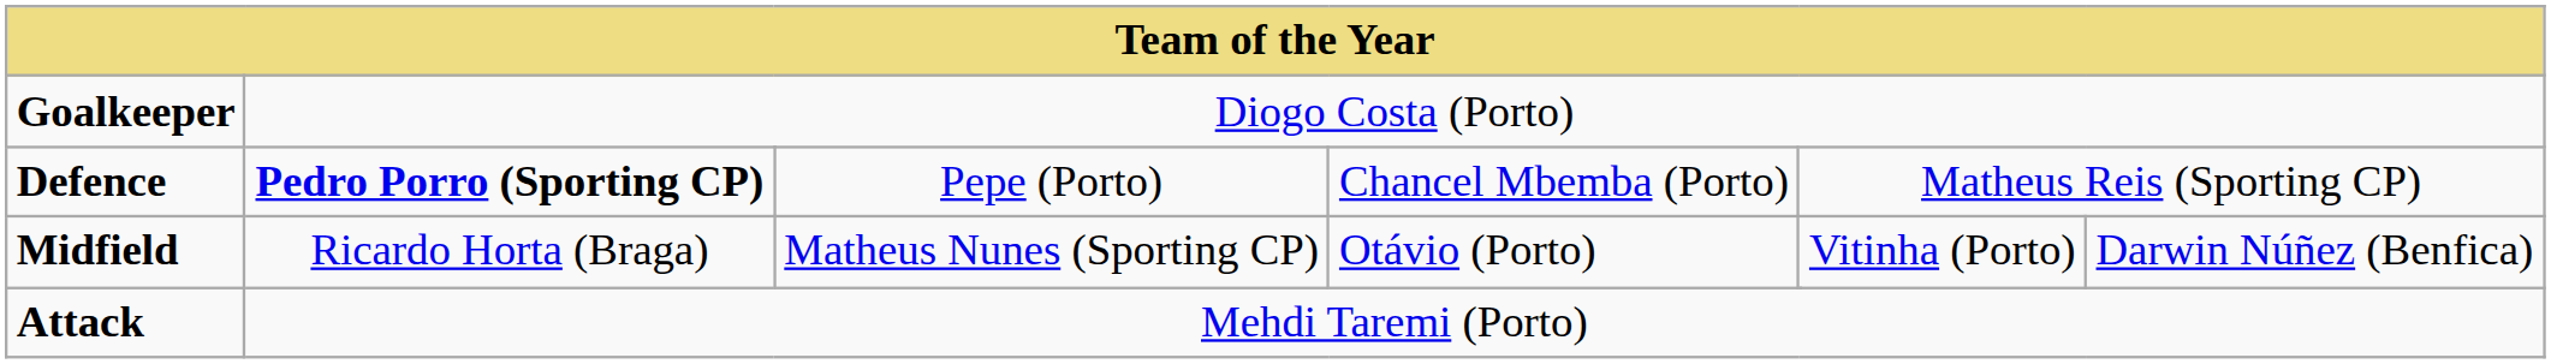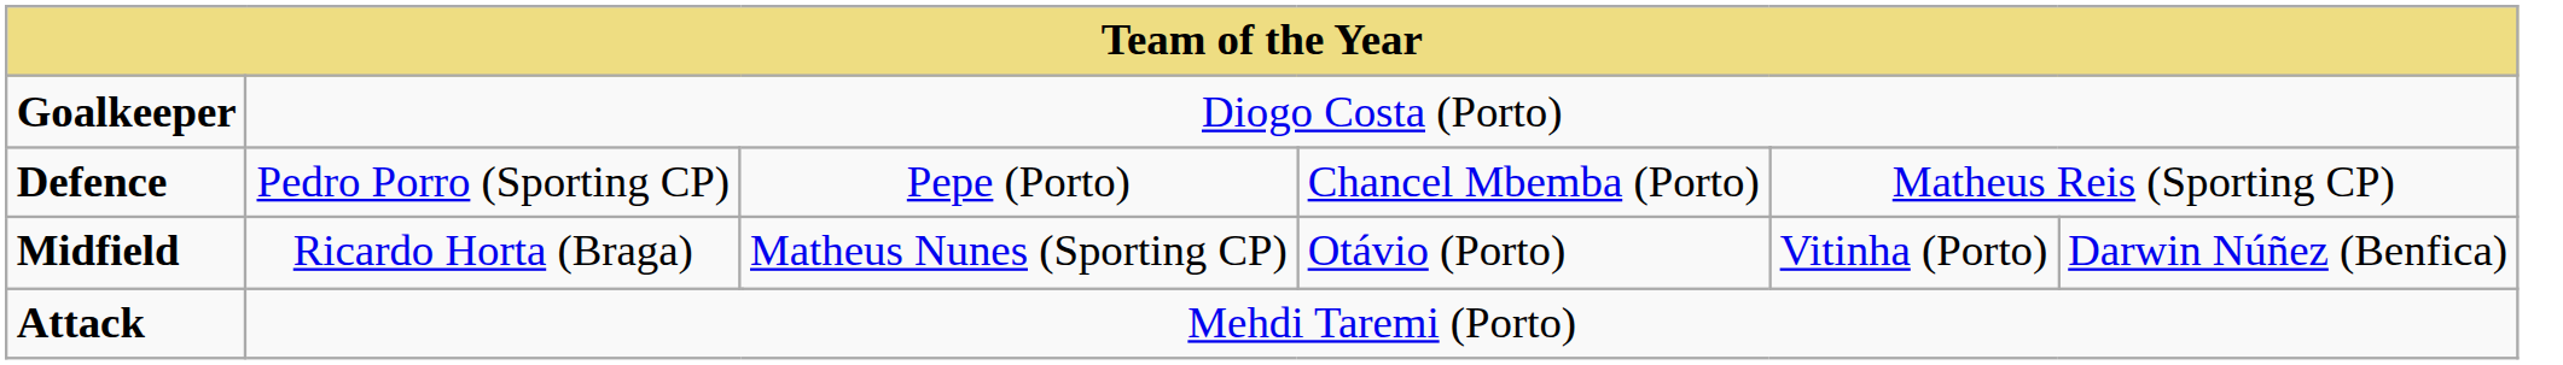Defence | column 2: bold -> normal
